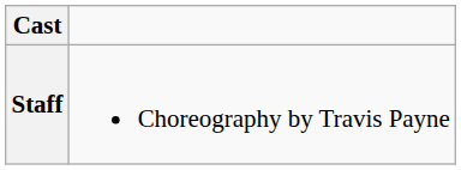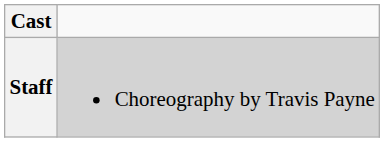Staff | column 2: no background -> lightgrey background
